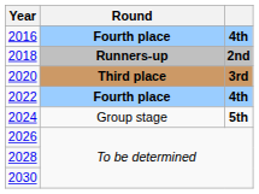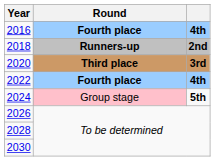2024 | Round: no background -> pink background
